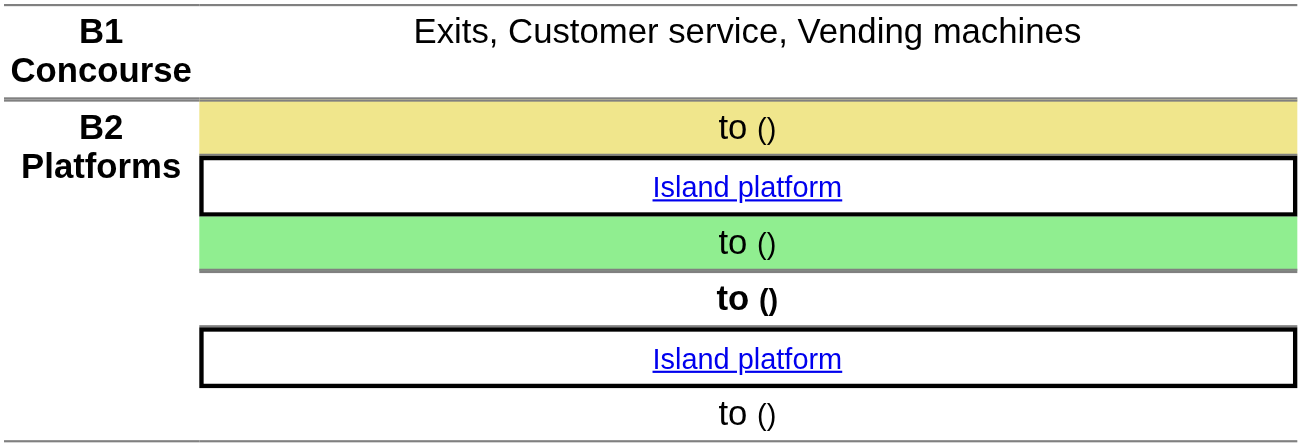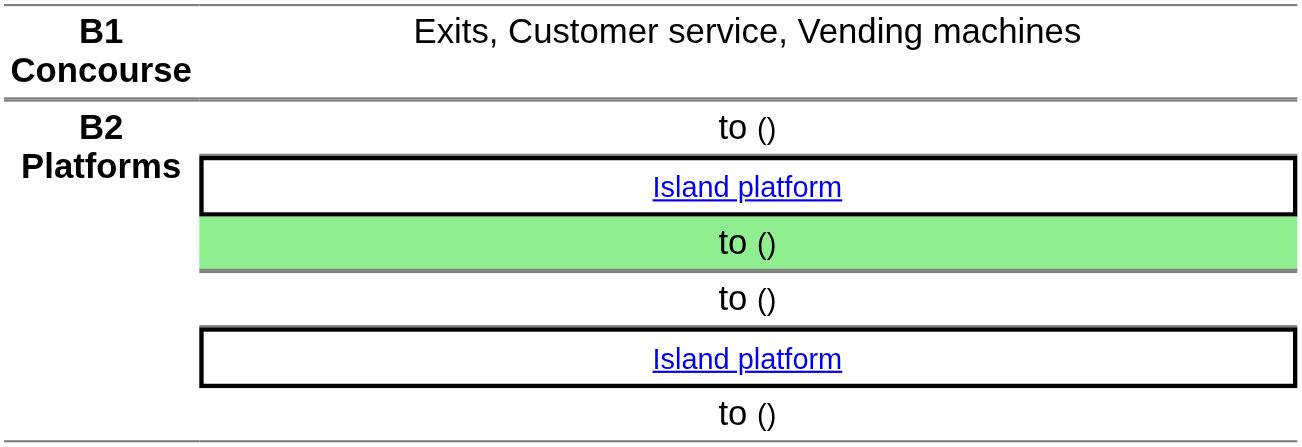row 2 | column 2: khaki background -> no background
row 5 | column 2: bold -> normal
